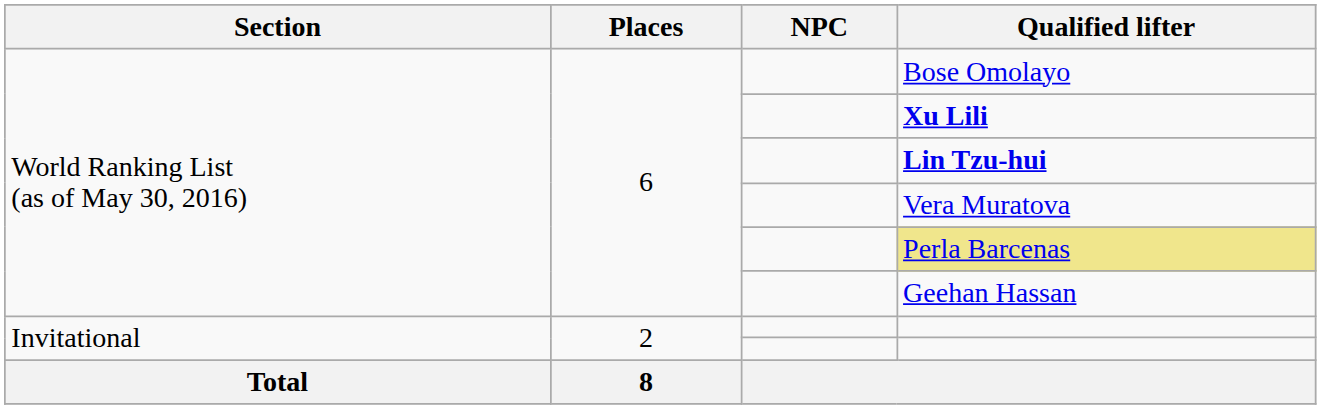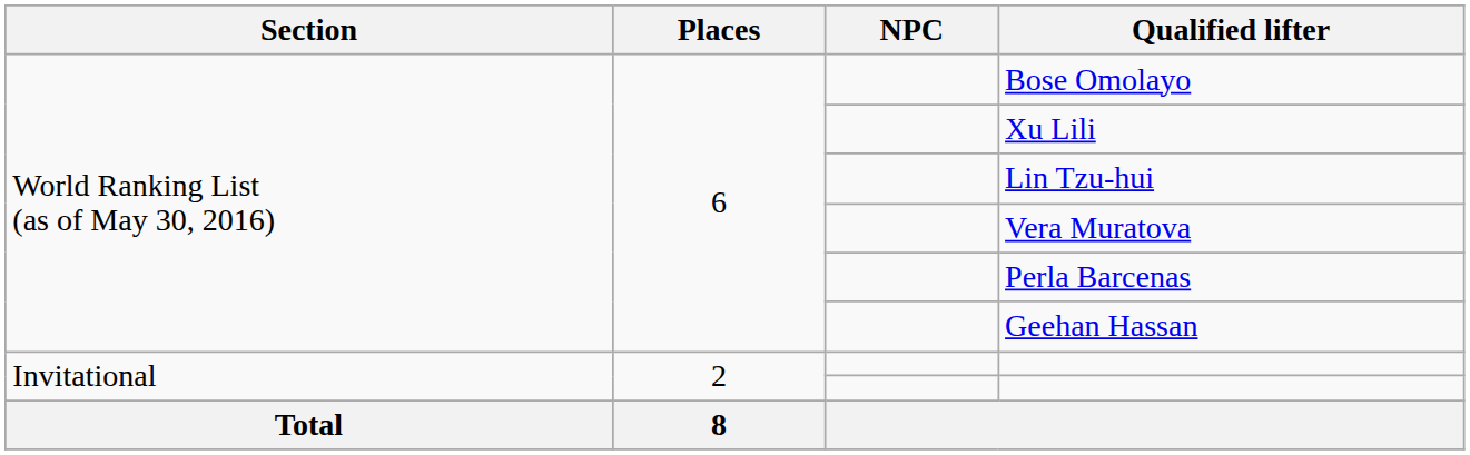Xu Lili | Qualified lifter: bold -> normal
Lin Tzu-hui | Qualified lifter: bold -> normal
Perla Barcenas | Qualified lifter: khaki background -> no background
